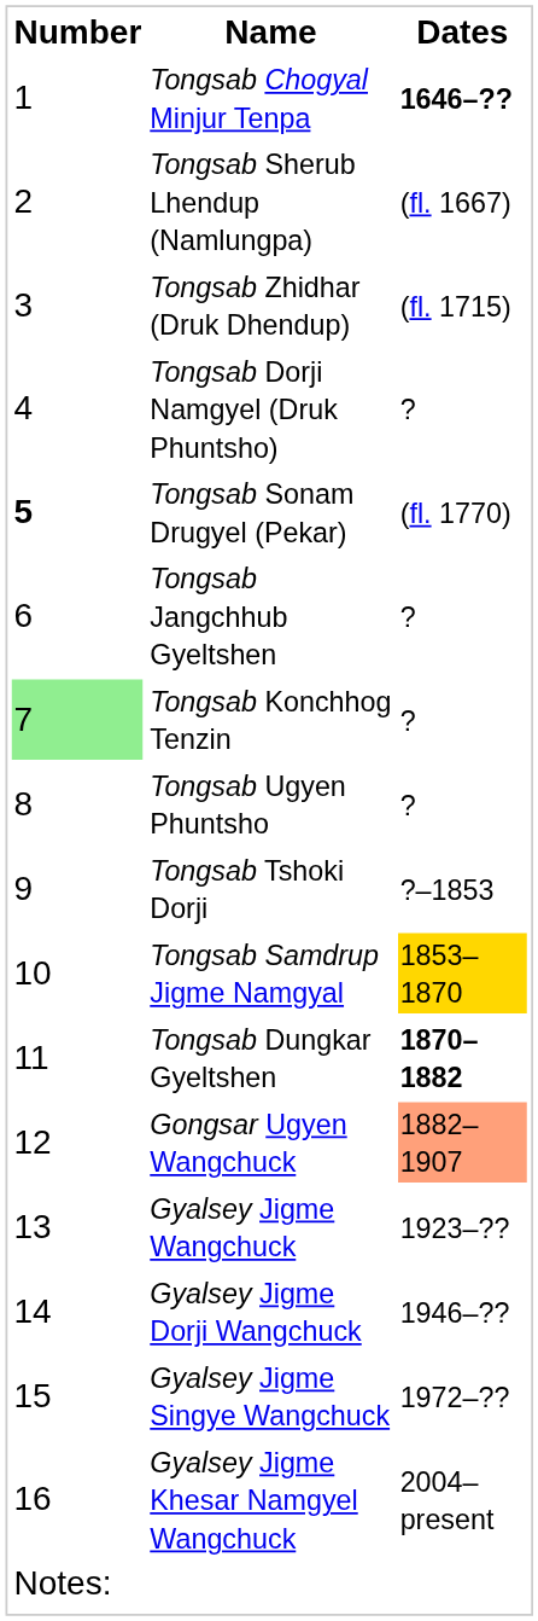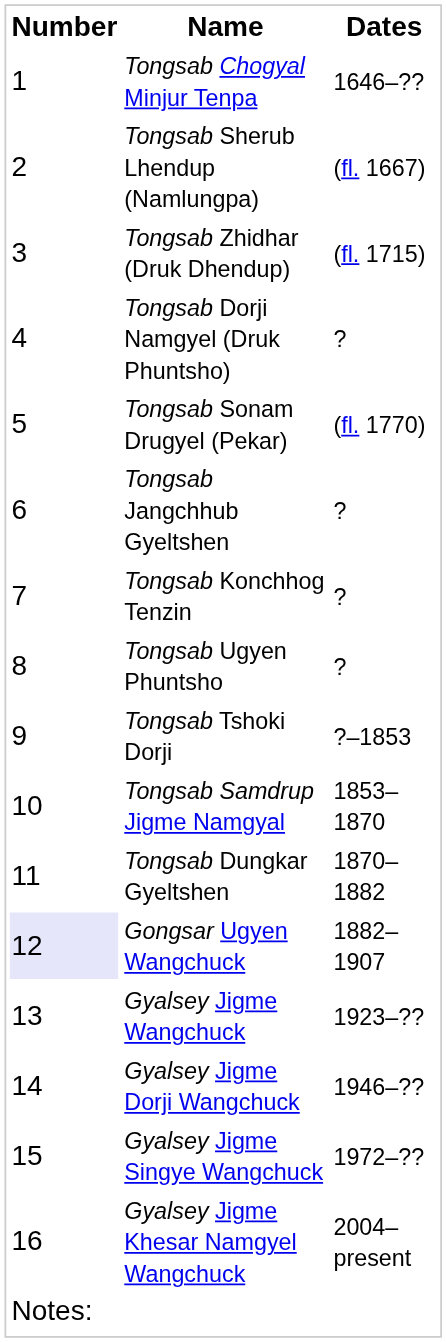Tongsab Chogyal Minjur Tenpa | Dates: bold -> normal
Tongsab Sonam Drugyel (Pekar) | Number: bold -> normal
Tongsab Konchhog Tenzin | Number: lightgreen background -> no background
Tongsab Samdrup Jigme Namgyal | Dates: gold background -> no background
Tongsab Dungkar Gyeltshen | Dates: bold -> normal
Gongsar Ugyen Wangchuck | Number: no background -> lavender background
Gongsar Ugyen Wangchuck | Dates: lightsalmon background -> no background
